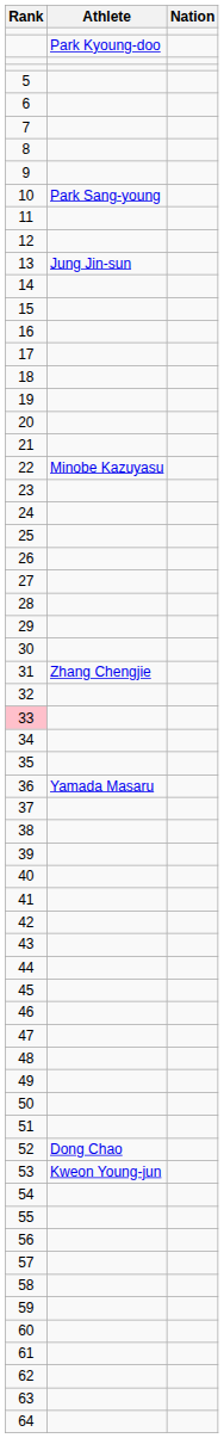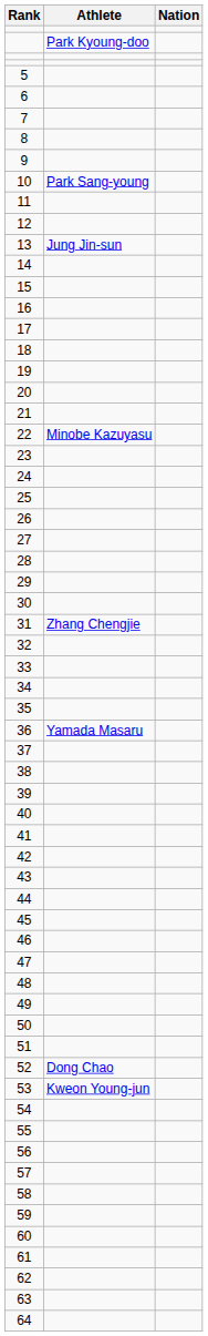33 | Rank: pink background -> no background
